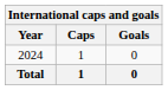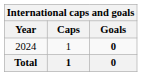2024 | Goals: normal -> bold
